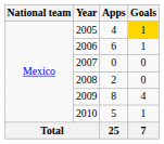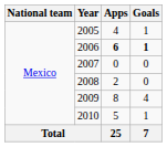2005 | Goals: gold background -> no background
2006 | Apps: normal -> bold
2006 | Goals: normal -> bold
